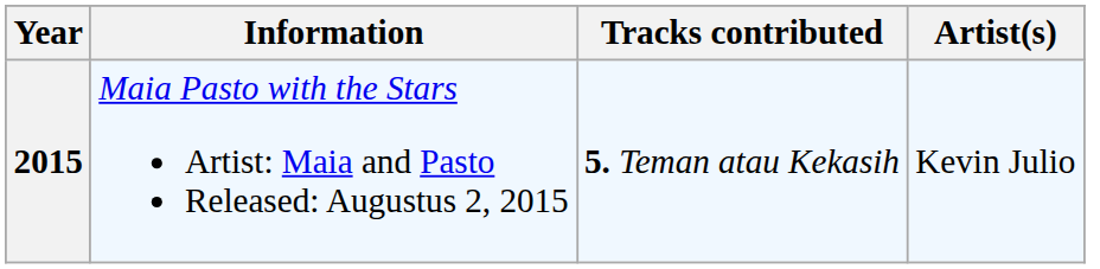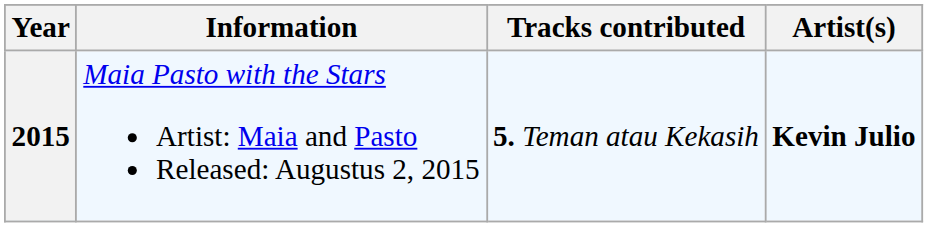2015 | Artist(s): normal -> bold
